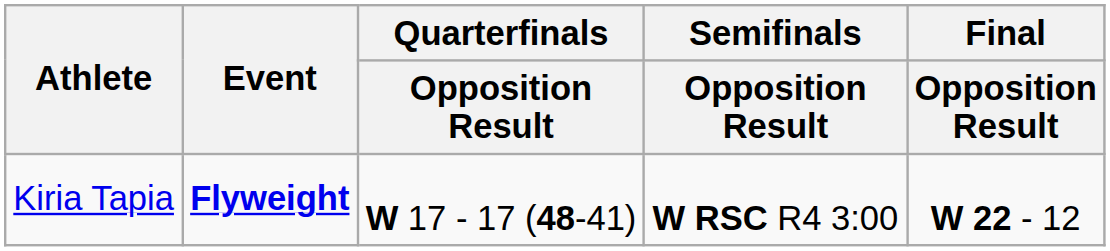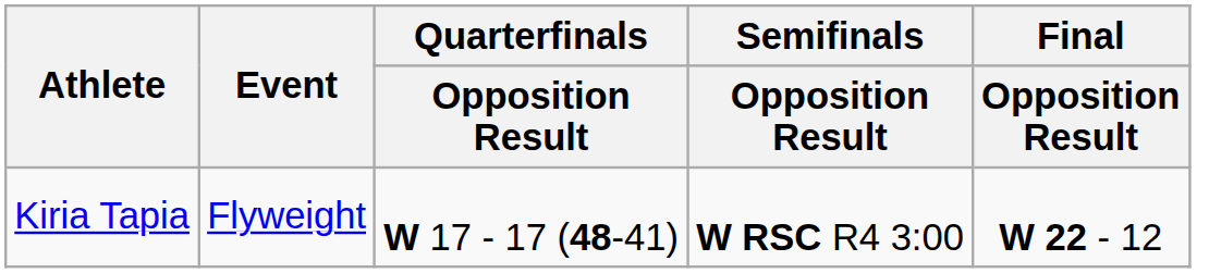Kiria Tapia | Event: bold -> normal
